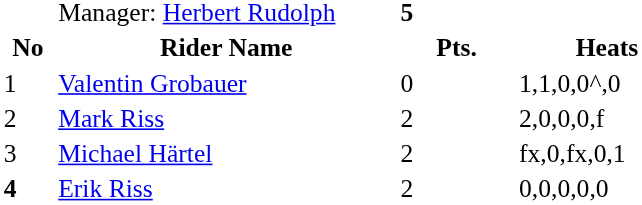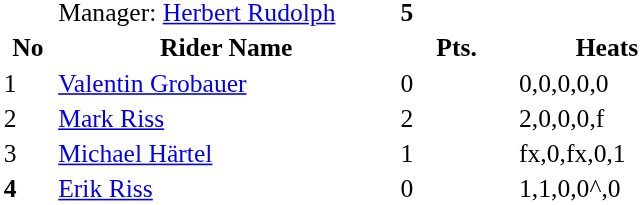Valentin Grobauer | column 4: 1,1,0,0^,0 -> 0,0,0,0,0
Michael Härtel | column 3: 2 -> 1
Erik Riss | column 3: 2 -> 0
Erik Riss | column 4: 0,0,0,0,0 -> 1,1,0,0^,0
